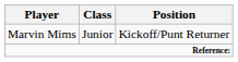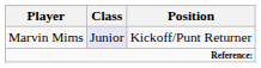Marvin Mims | Class: no background -> lavender background
